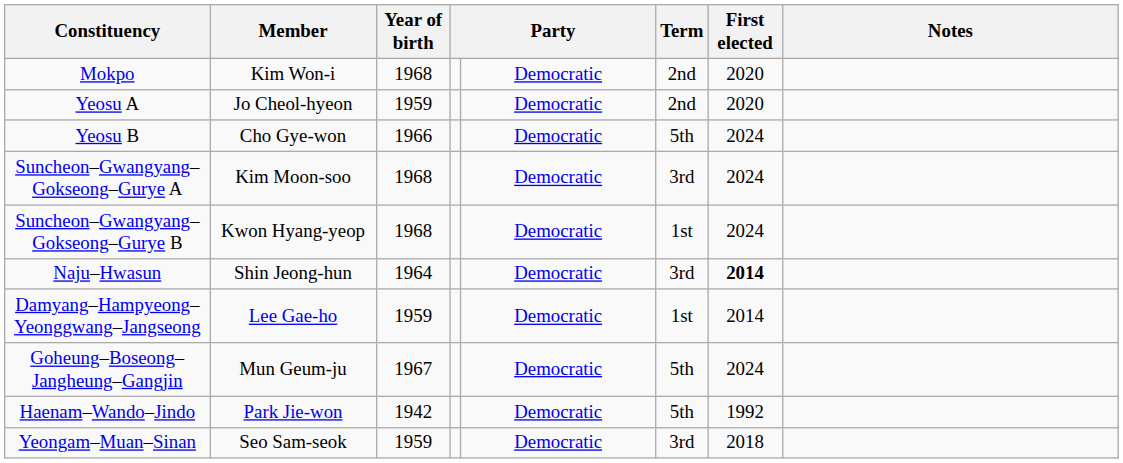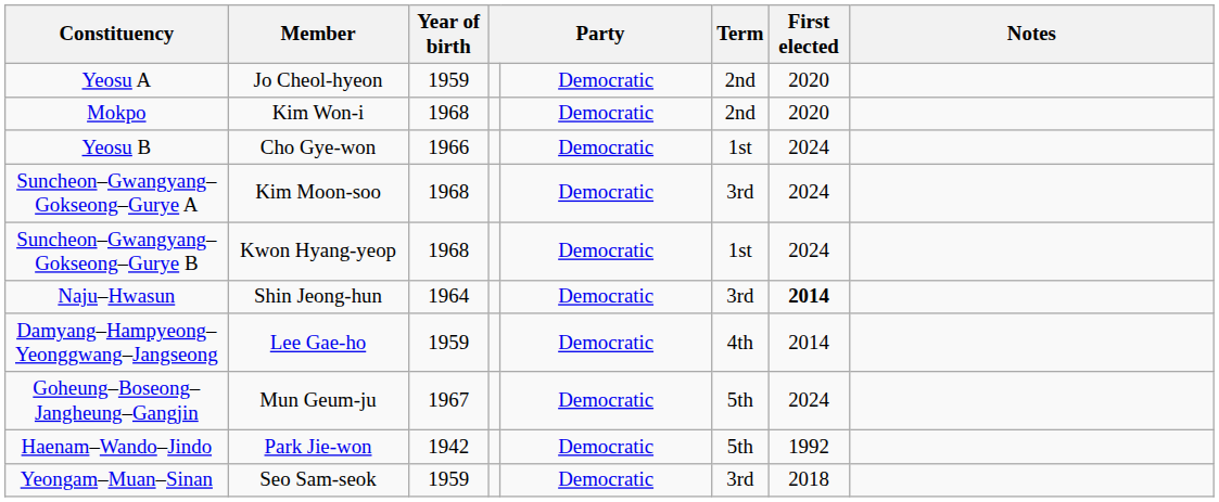rows swapped: Mokpo <-> Yeosu A
Yeosu B | Term: 5th -> 1st
Damyang–Hampyeong–Yeonggwang–Jangseong | Term: 1st -> 4th
